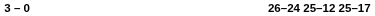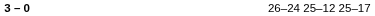row 1 | column 2: bold -> normal
